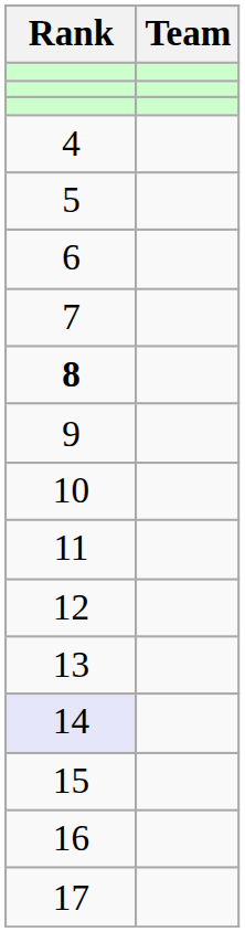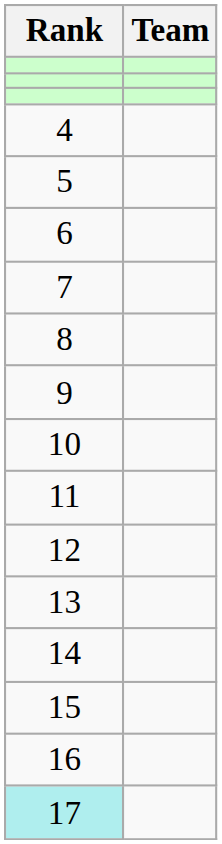row 9 | Rank: bold -> normal
row 15 | Rank: lavender background -> no background
row 18 | Rank: no background -> paleturquoise background
